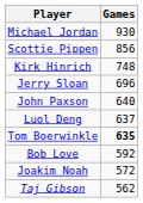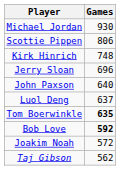Scottie Pippen | Games: 856 -> 806
Bob Love | Games: normal -> bold
